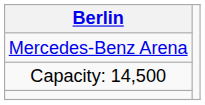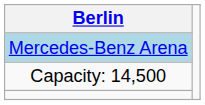Mercedes-Benz Arena | Berlin: no background -> lightblue background
